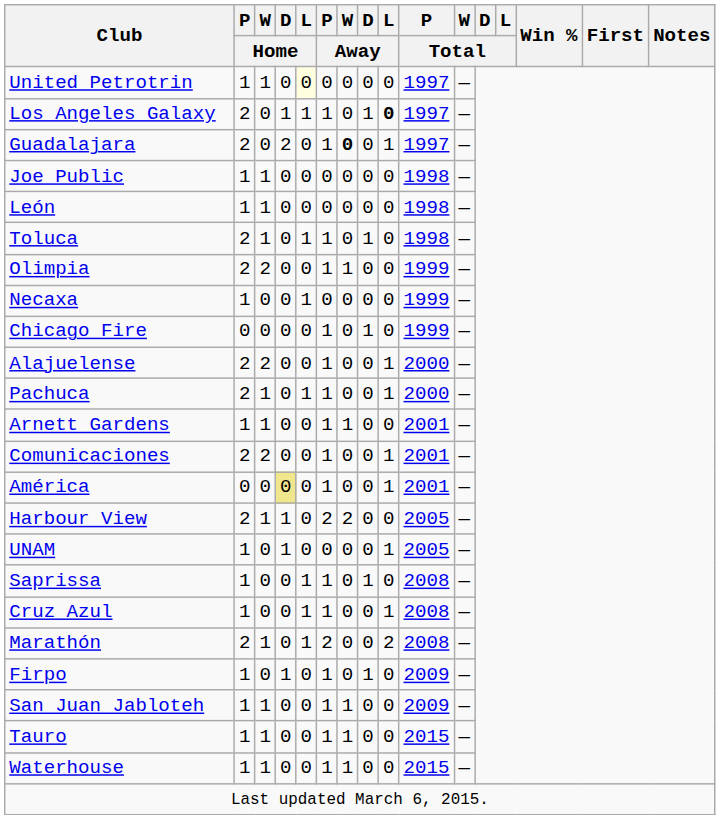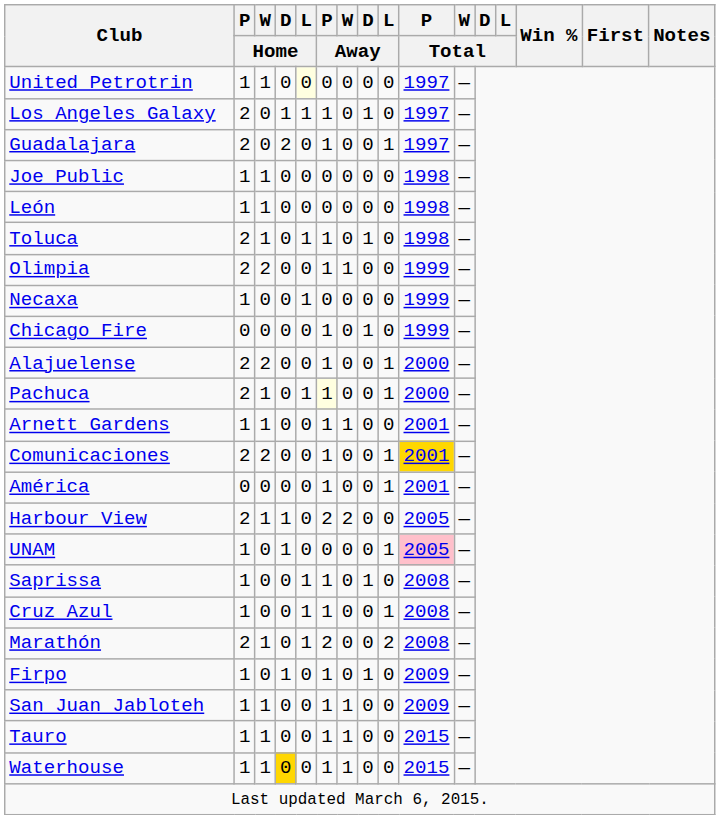Los Angeles Galaxy | L / Away: bold -> normal
Guadalajara | W / Away: bold -> normal
Pachuca | P / Away: no background -> lightyellow background
Comunicaciones | P / Total: no background -> gold background
América | D / Home: khaki background -> no background
UNAM | P / Total: no background -> pink background
Waterhouse | D / Home: no background -> gold background
